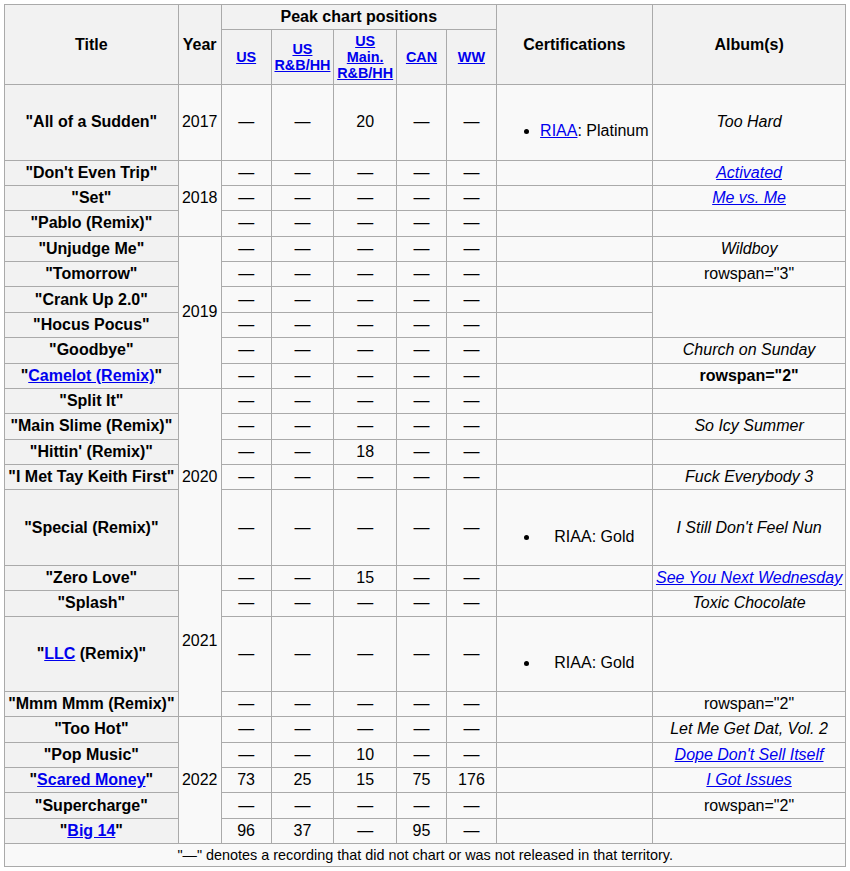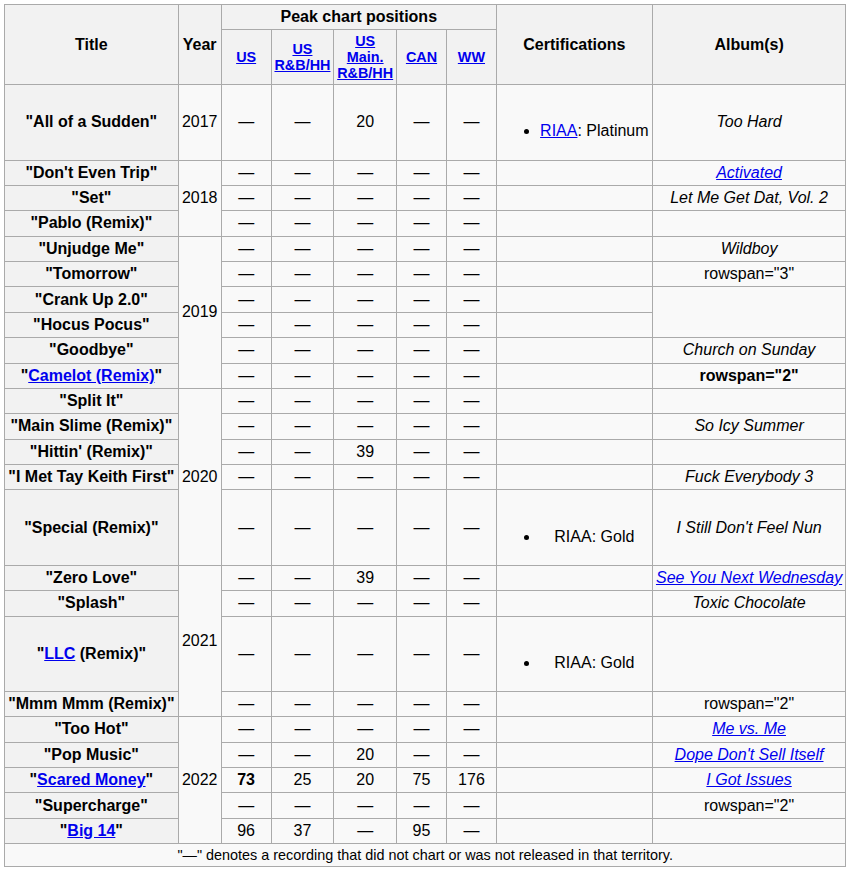"Set" | Album(s): Me vs. Me -> Let Me Get Dat, Vol. 2
"Hittin' (Remix)" | Peak chart positions / US Main. R&B/HH: 18 -> 39
"Zero Love" | Peak chart positions / US Main. R&B/HH: 15 -> 39
"Too Hot" | Album(s): Let Me Get Dat, Vol. 2 -> Me vs. Me
"Pop Music" | Peak chart positions / US Main. R&B/HH: 10 -> 20
"Scared Money" | Peak chart positions / US: normal -> bold
"Scared Money" | Peak chart positions / US Main. R&B/HH: 15 -> 20
